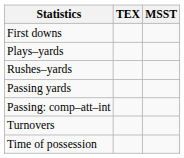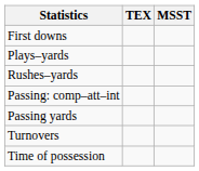rows swapped: Passing yards <-> Passing: comp–att–int
